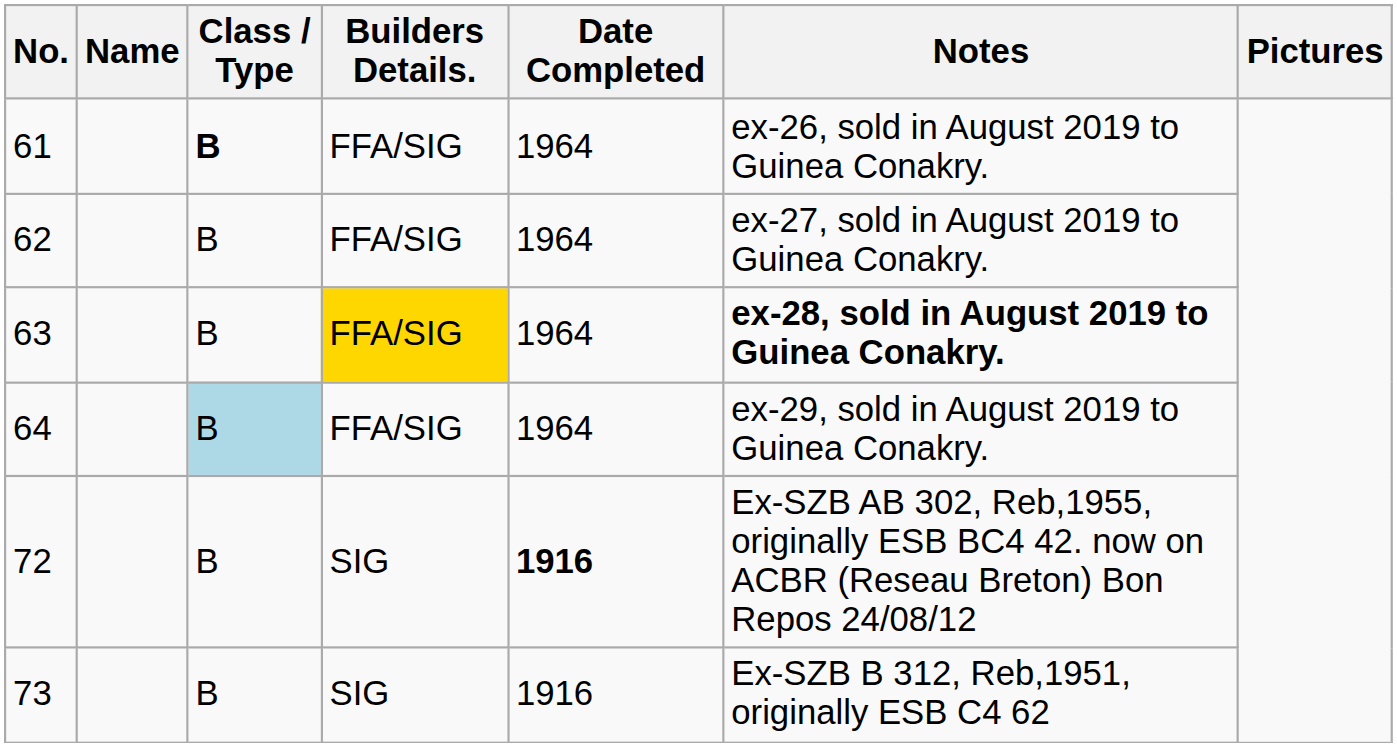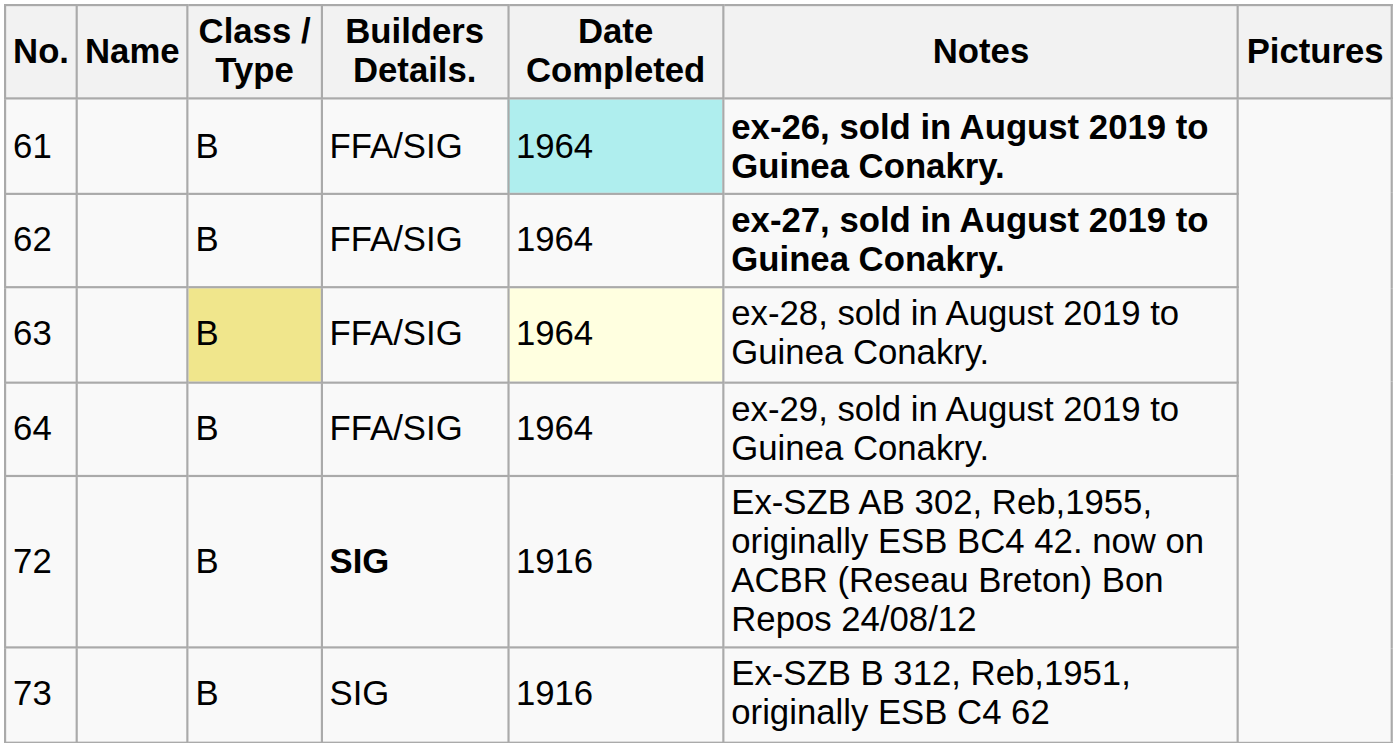61 | Class / Type: bold -> normal
61 | Date Completed: no background -> paleturquoise background
61 | Notes: normal -> bold
62 | Notes: normal -> bold
63 | Class / Type: no background -> khaki background
63 | Builders Details.: gold background -> no background
63 | Date Completed: no background -> lightyellow background
63 | Notes: bold -> normal
64 | Class / Type: lightblue background -> no background
72 | Builders Details.: normal -> bold
72 | Date Completed: bold -> normal
